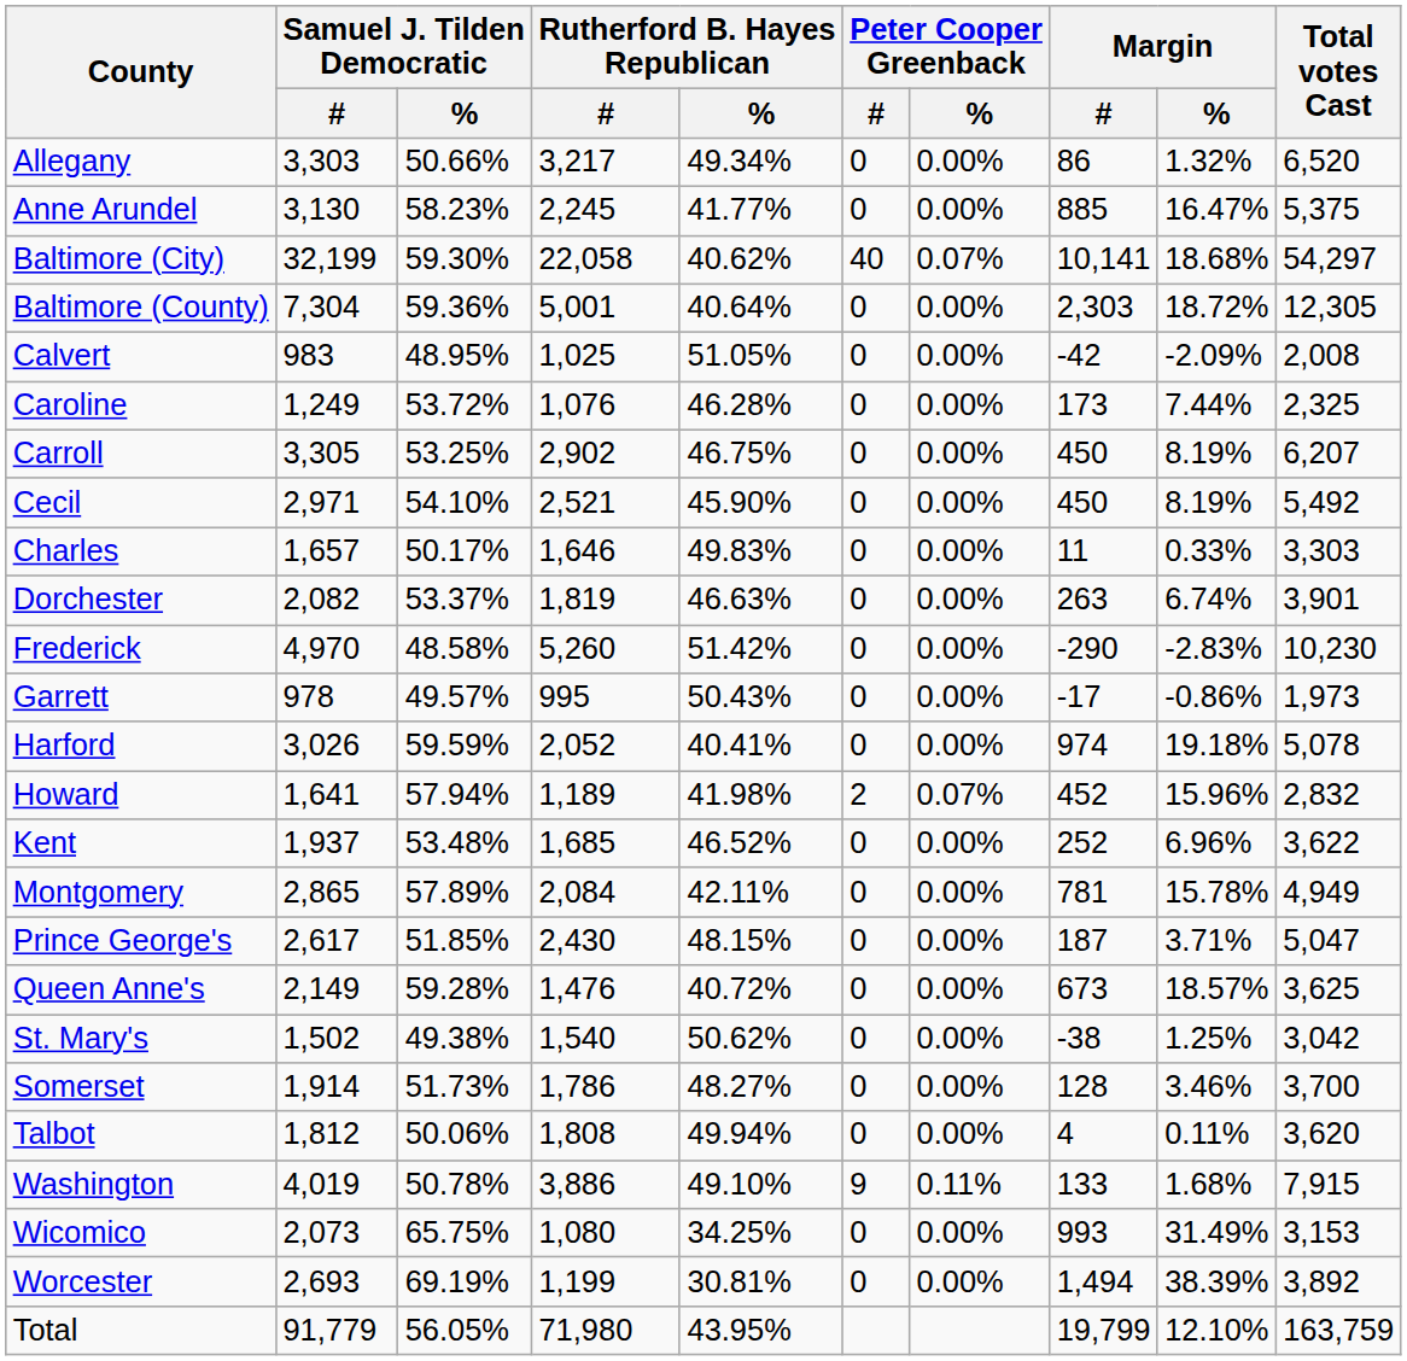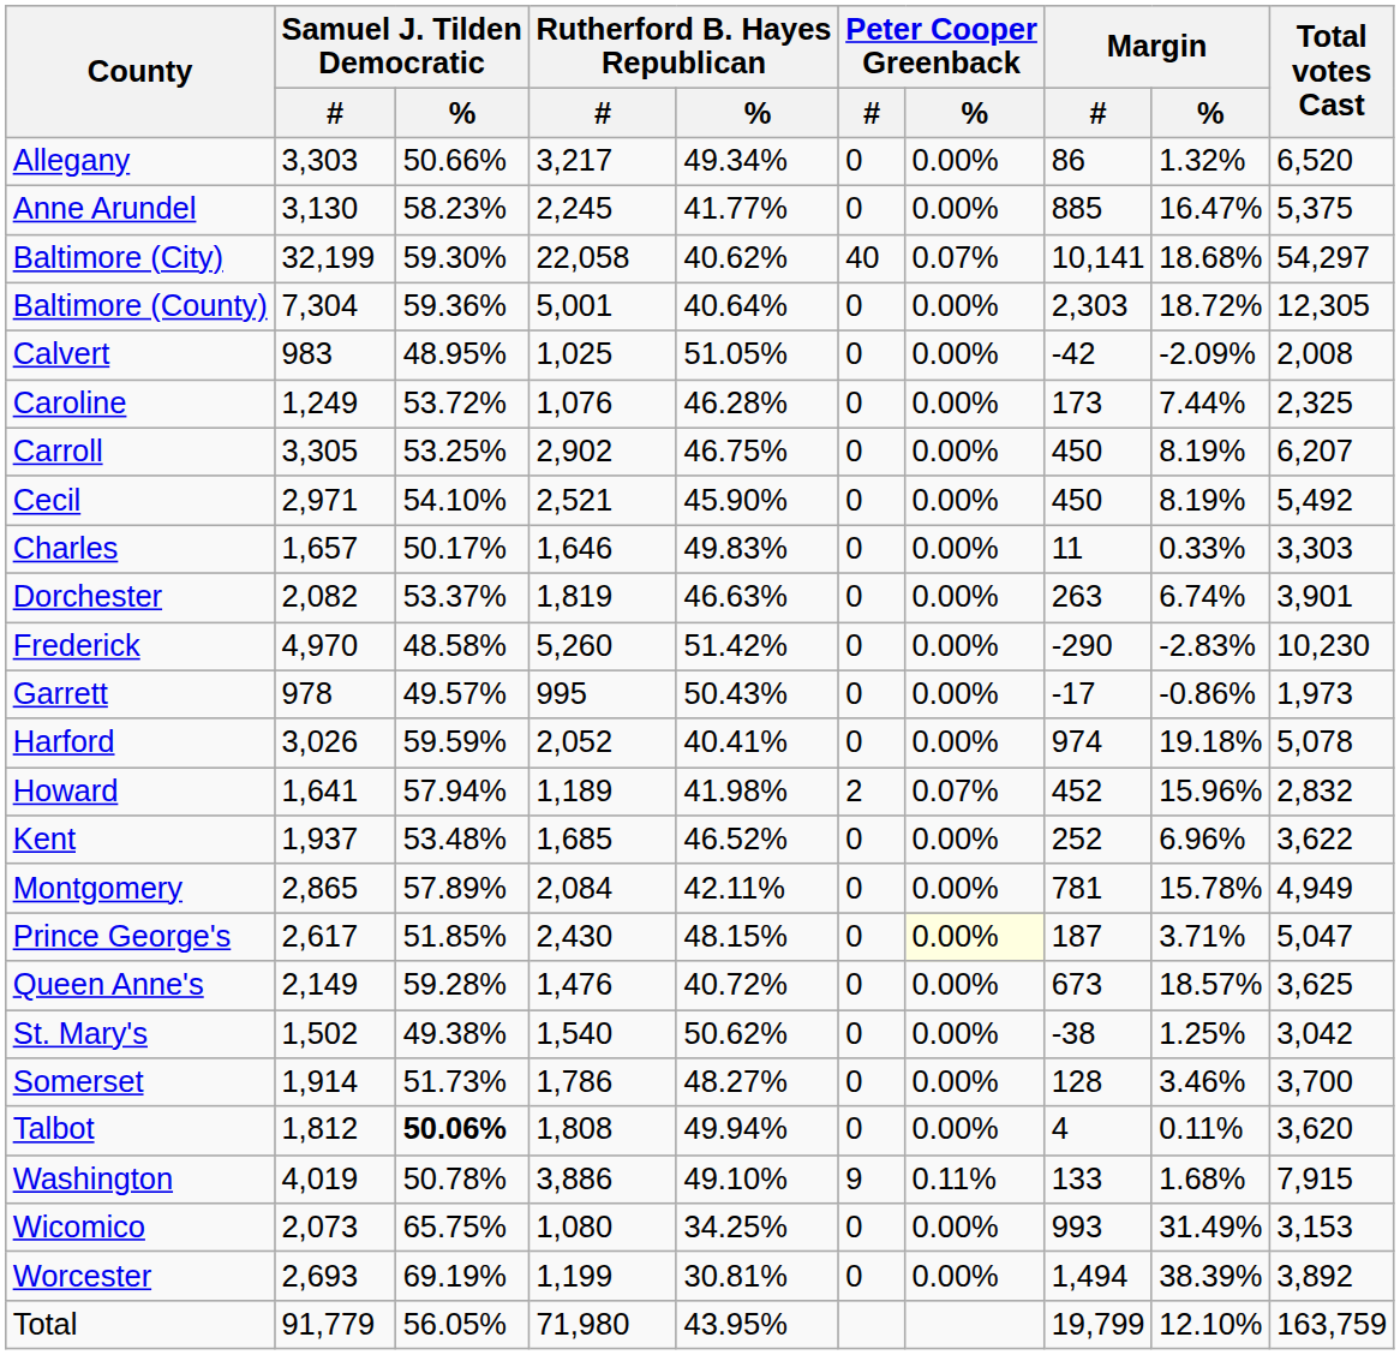Prince George's | Peter Cooper Greenback / %: no background -> lightyellow background
Talbot | Samuel J. Tilden Democratic / %: normal -> bold
